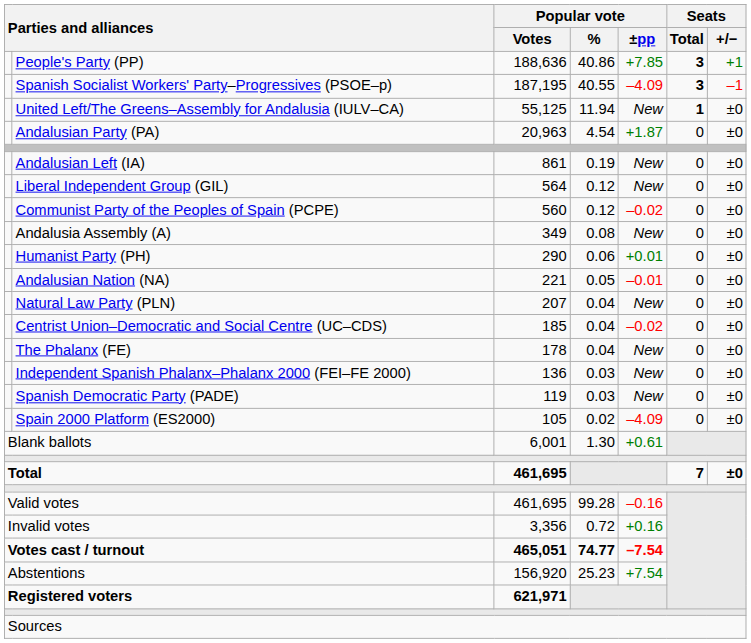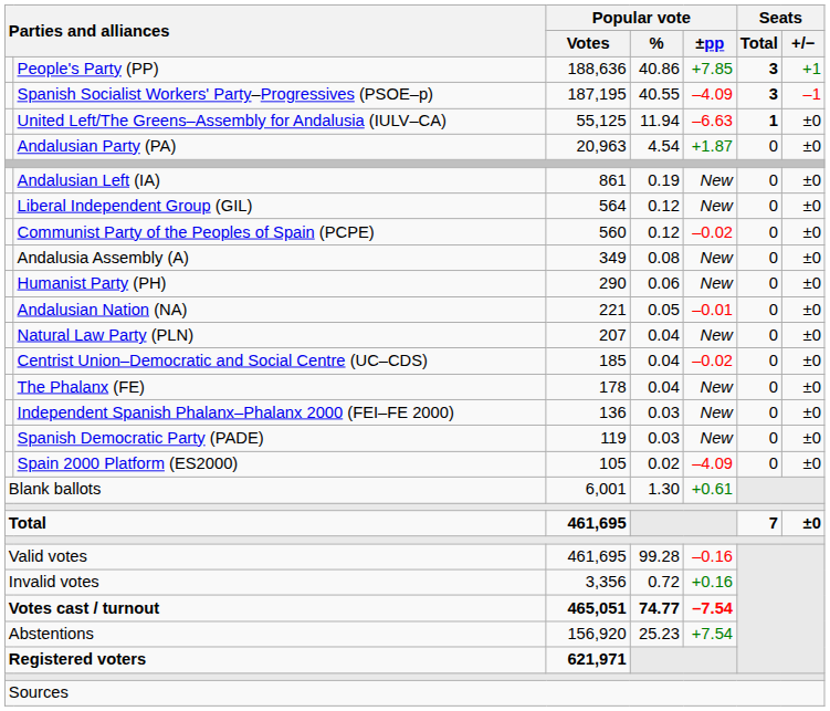United Left/The Greens–Assembly for Andalusia (IULV–CA) | Popular vote / ±pp: New -> –6.63
Humanist Party (PH) | Popular vote / ±pp: +0.01 -> New
